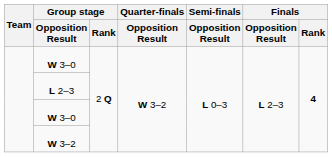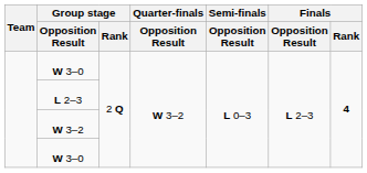row 5 | Group stage / Opposition Result: W 3–0 -> W 3–2
row 6 | Group stage / Opposition Result: W 3–2 -> W 3–0
